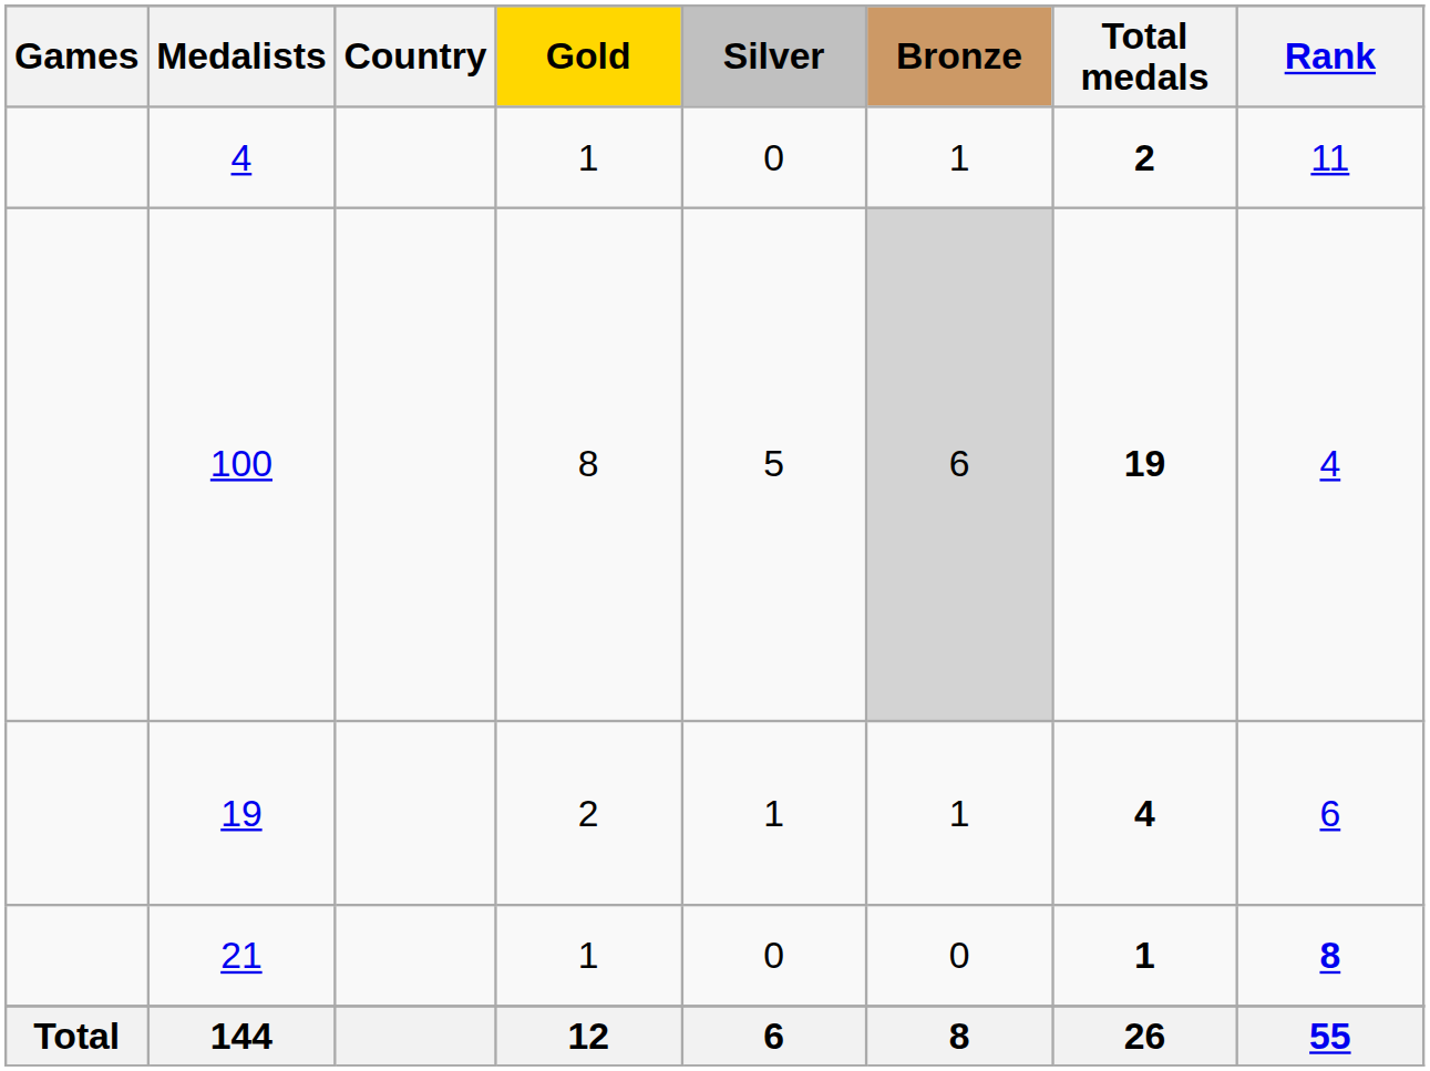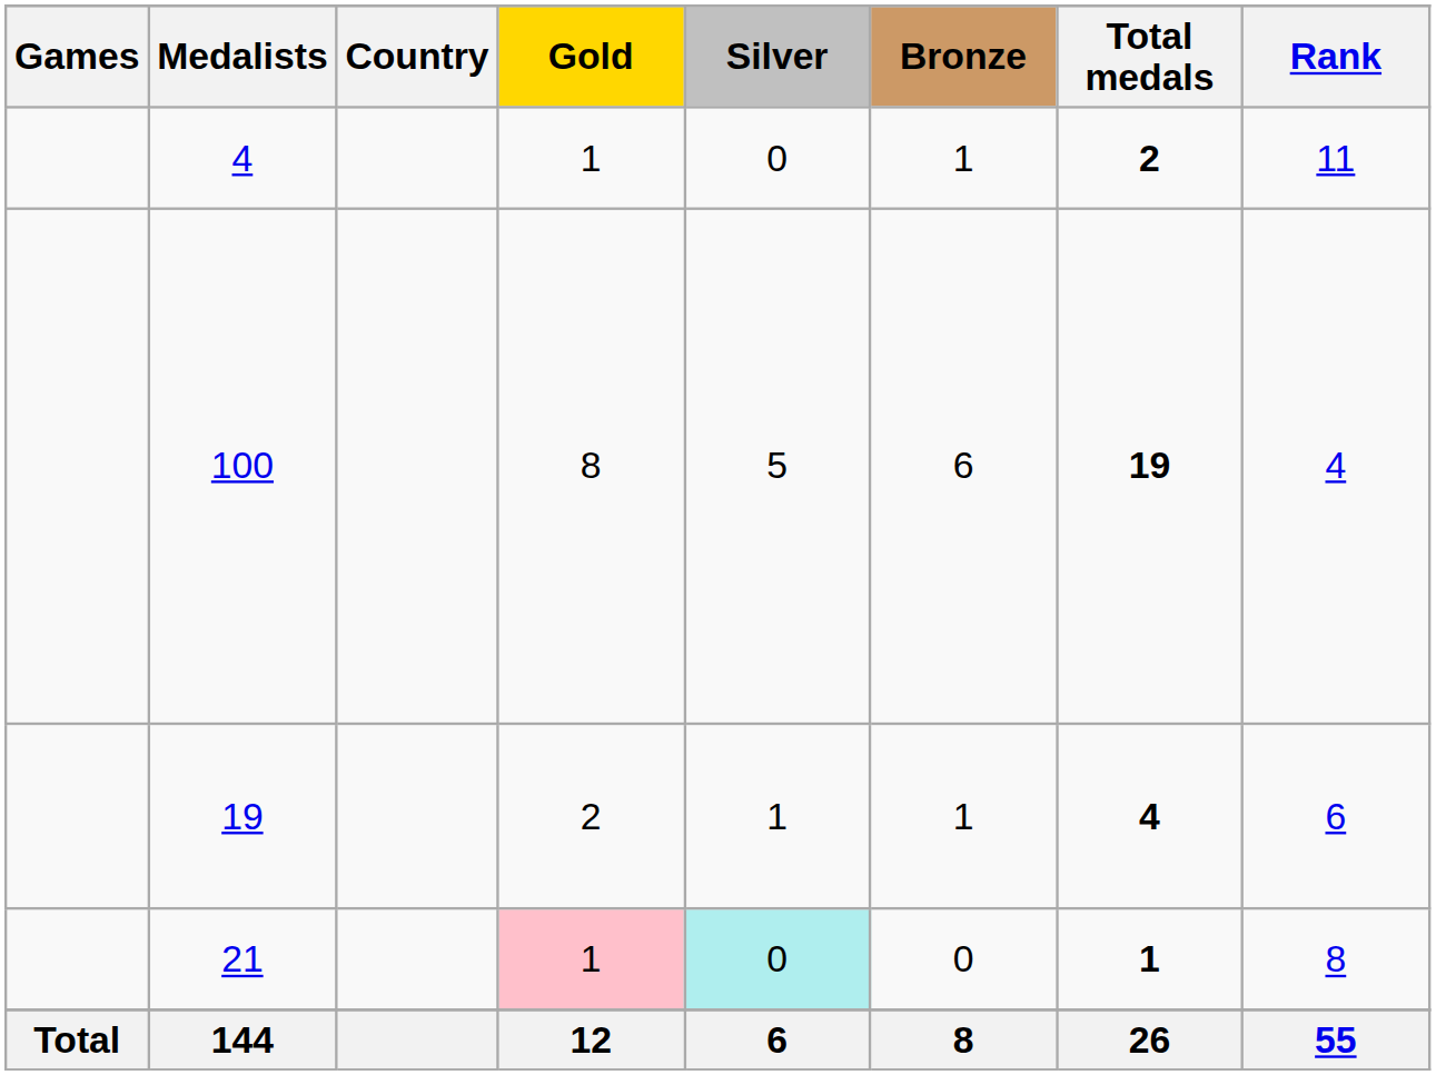100 | Bronze: lightgrey background -> no background
21 | Gold: no background -> pink background
21 | Silver: no background -> paleturquoise background
21 | Rank: bold -> normal
